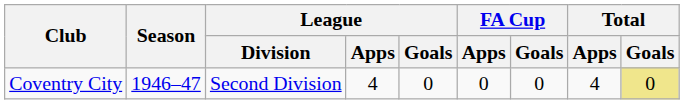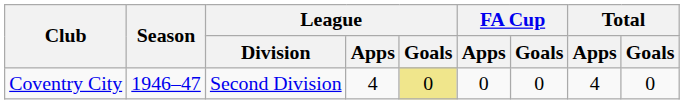Coventry City | League / Goals: no background -> khaki background
Coventry City | Total / Goals: khaki background -> no background
